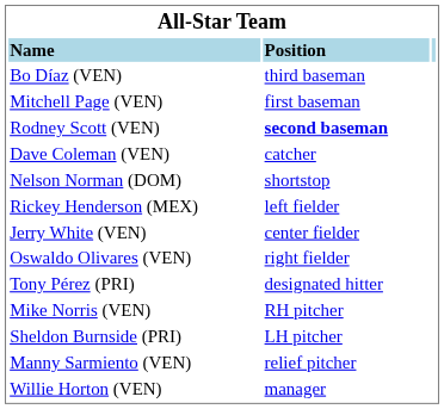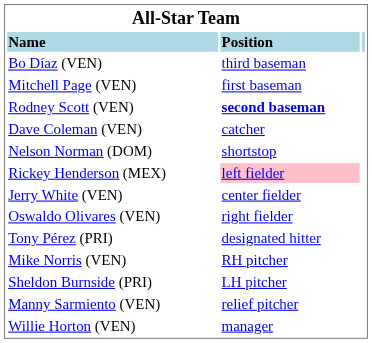Rickey Henderson (MEX) | column 2: no background -> pink background
